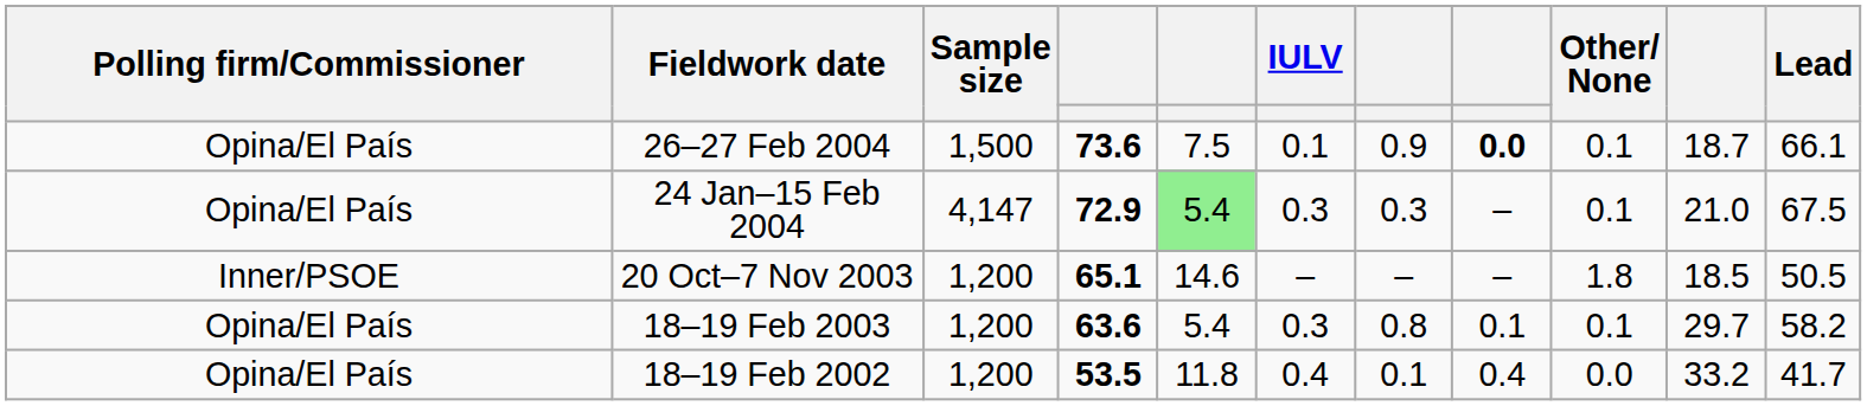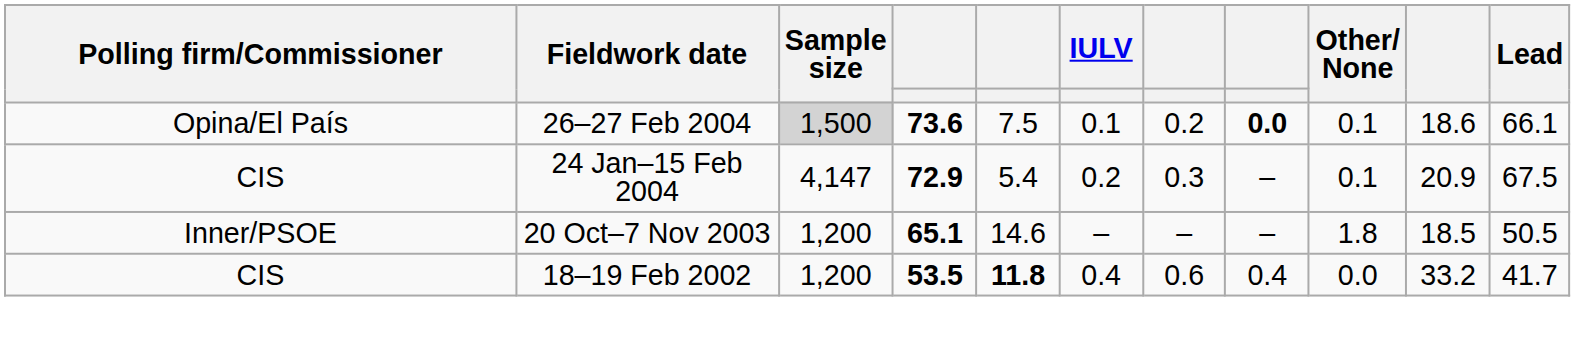26–27 Feb 2004 | Sample size: no background -> lightgrey background
26–27 Feb 2004 | column 7: 0.9 -> 0.2
26–27 Feb 2004 | column 10: 18.7 -> 18.6
24 Jan–15 Feb 2004 | Polling firm/Commissioner: Opina/El País -> CIS
24 Jan–15 Feb 2004 | column 5: lightgreen background -> no background
24 Jan–15 Feb 2004 | IULV: 0.3 -> 0.2
24 Jan–15 Feb 2004 | column 10: 21.0 -> 20.9
- row: Opina/El País | 18–19 Feb 2003 | 1,200 | 63.6 | 5.4 | 0.3 | 0.8 | 0.1 | 0.1 | 29.7 | 58.2
18–19 Feb 2002 | Polling firm/Commissioner: Opina/El País -> CIS
18–19 Feb 2002 | column 5: normal -> bold
18–19 Feb 2002 | column 7: 0.1 -> 0.6
